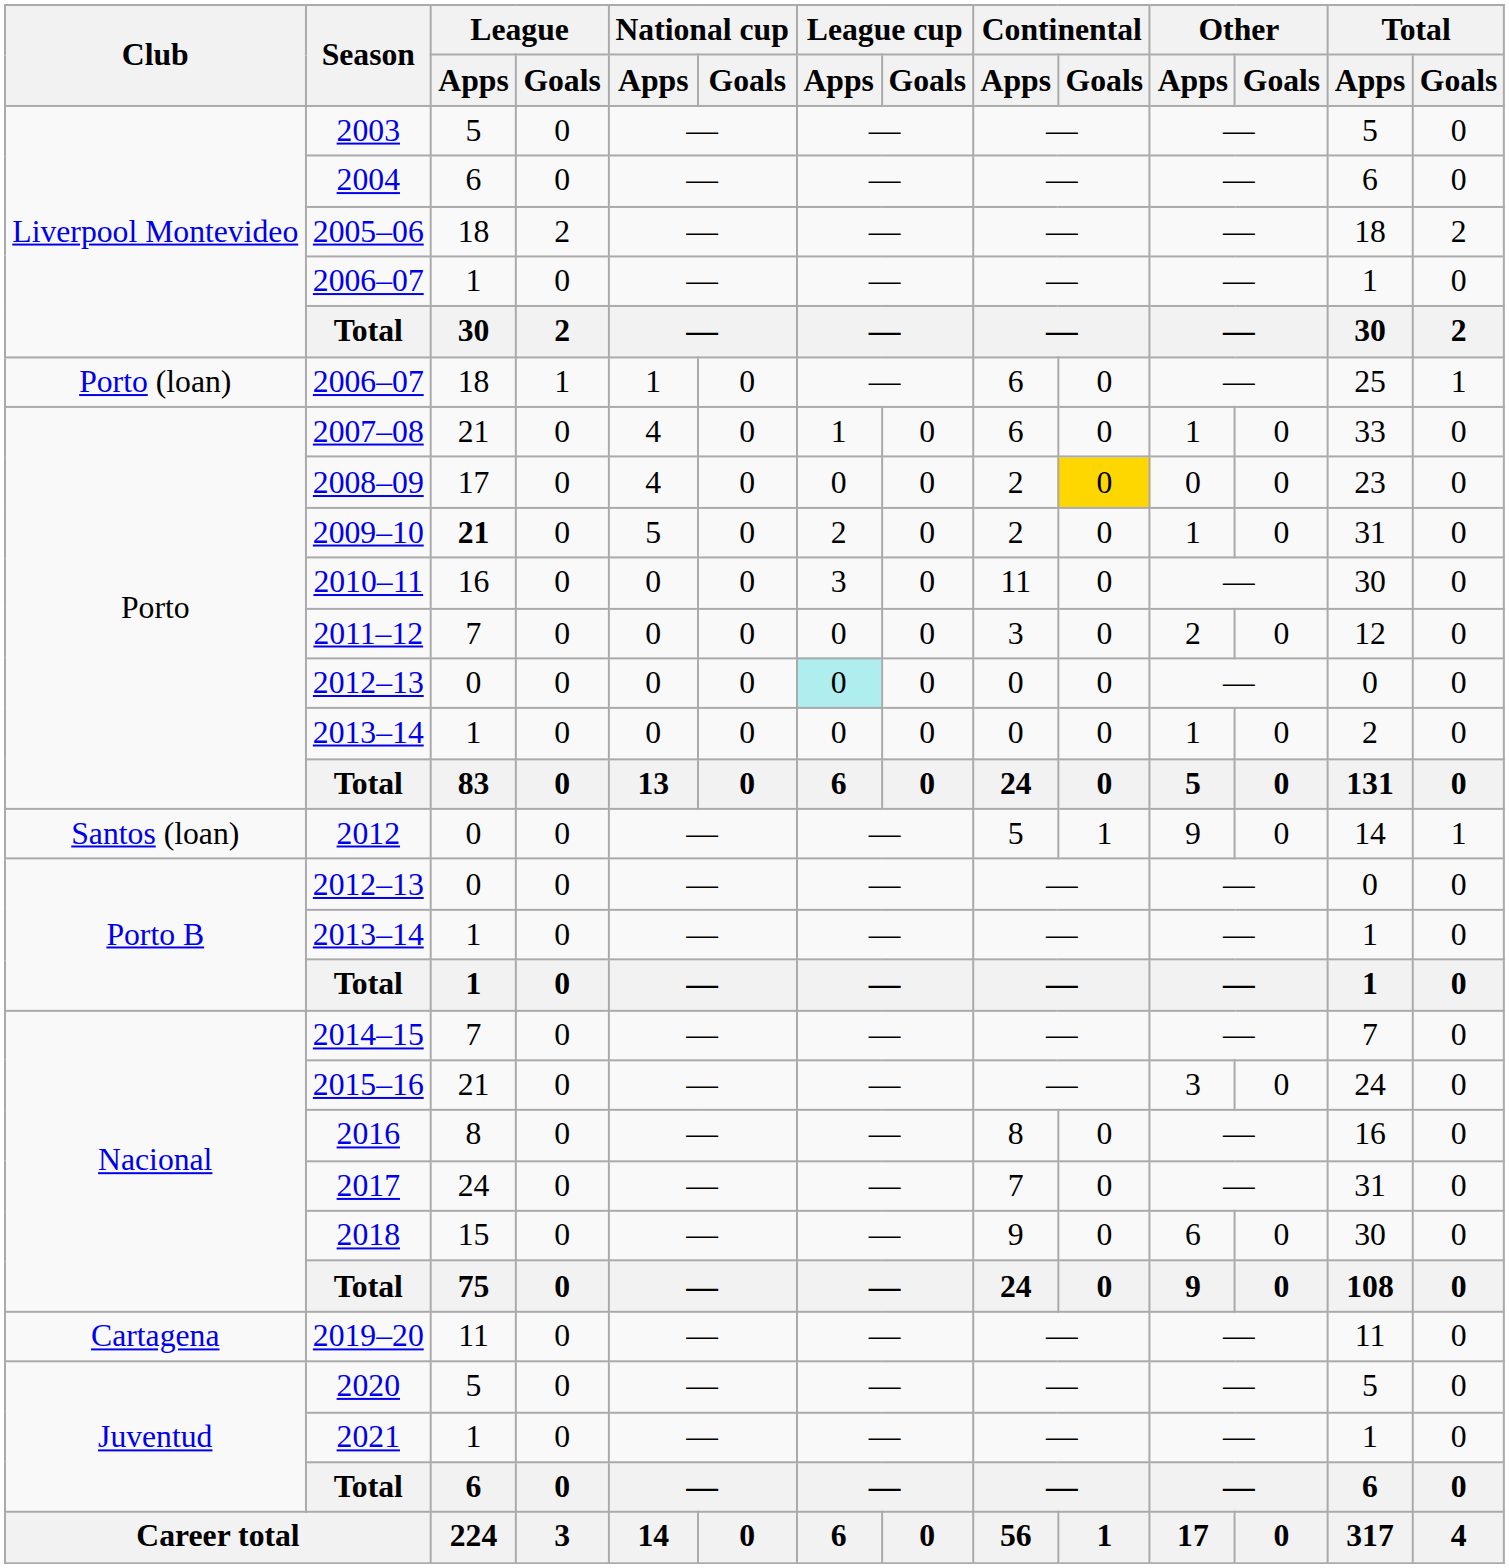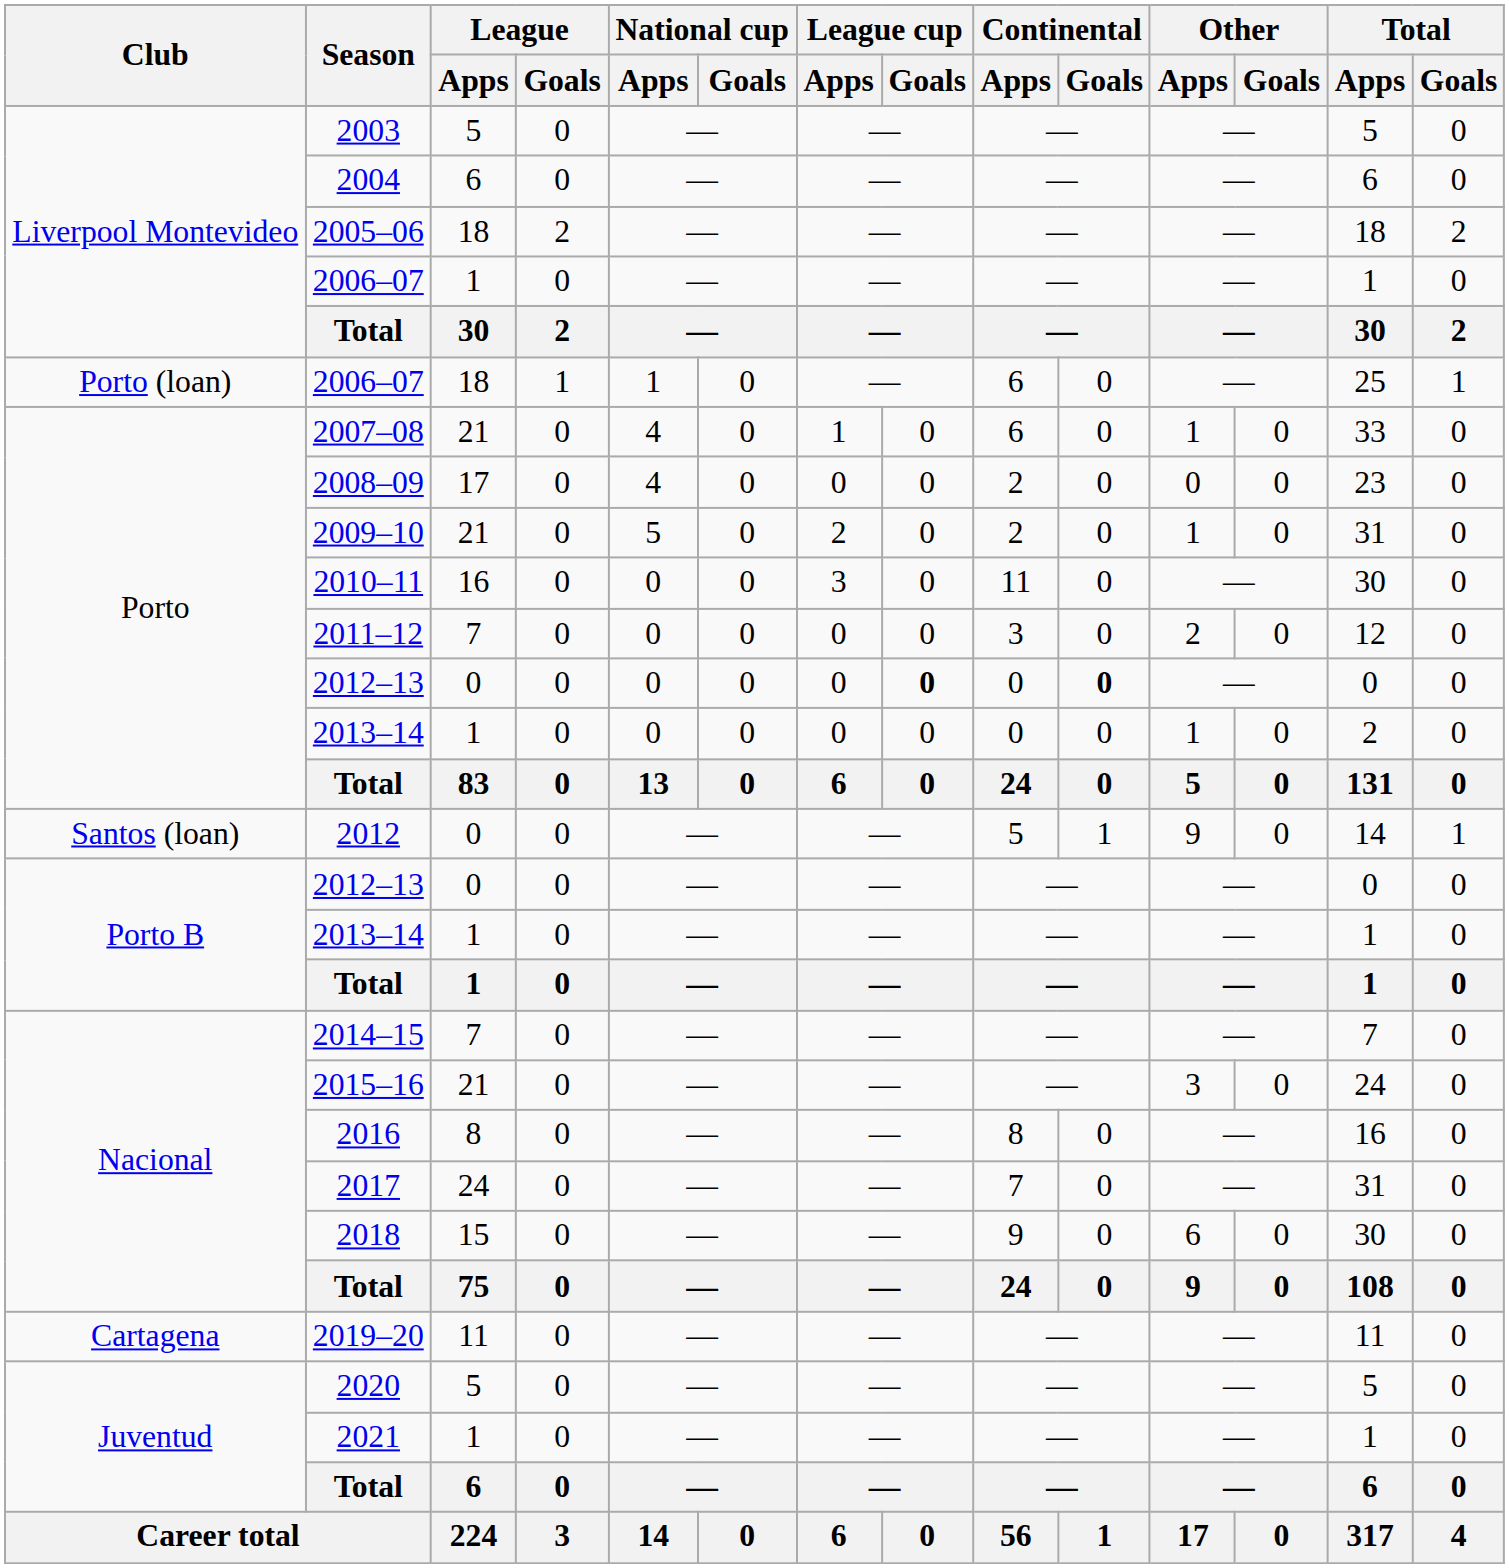2008–09 | Continental / Goals: gold background -> no background
2009–10 | League / Apps: bold -> normal
Porto / 2012–13 | League cup / Apps: paleturquoise background -> no background
Porto / 2012–13 | League cup / Goals: normal -> bold
Porto / 2012–13 | Continental / Goals: normal -> bold
